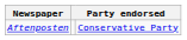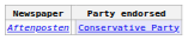Aftenposten | column 3: no background -> lavender background
